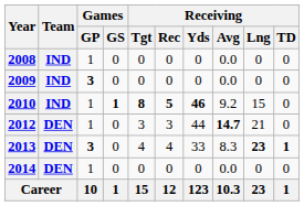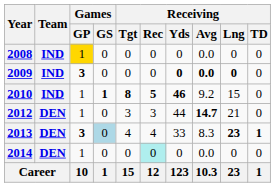2008 | Games / GP: no background -> gold background
2009 | Receiving / Yds: normal -> bold
2009 | Receiving / Avg: normal -> bold
2009 | Receiving / Lng: normal -> bold
2013 | Games / GS: no background -> lightblue background
2014 | Receiving / Rec: no background -> paleturquoise background
